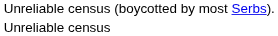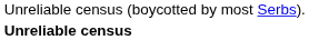row 2 | column 1: normal -> bold
